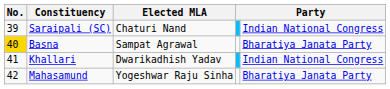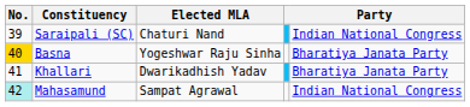Basna | Elected MLA: Sampat Agrawal -> Yogeshwar Raju Sinha
Khallari | column 5: Indian National Congress -> Bharatiya Janata Party
Mahasamund | No.: no background -> paleturquoise background
Mahasamund | Elected MLA: Yogeshwar Raju Sinha -> Sampat Agrawal
Mahasamund | column 5: Bharatiya Janata Party -> Indian National Congress
